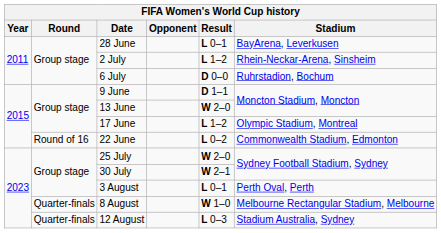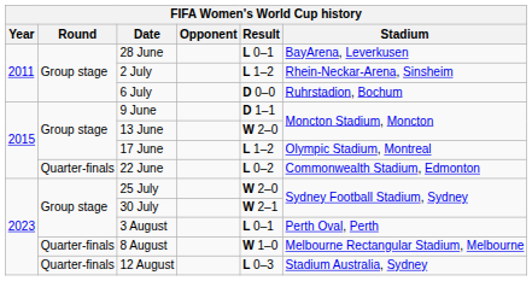22 June | Round: Round of 16 -> Quarter-finals
